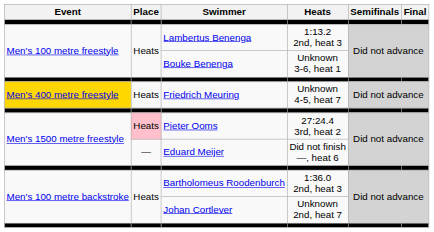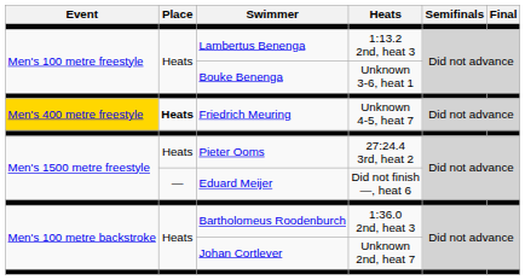Friedrich Meuring | Place: normal -> bold
Pieter Ooms | Place: pink background -> no background
